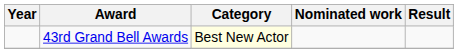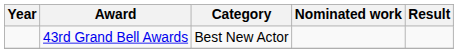43rd Grand Bell Awards | Category: lightyellow background -> no background
